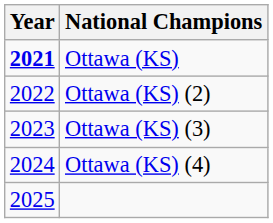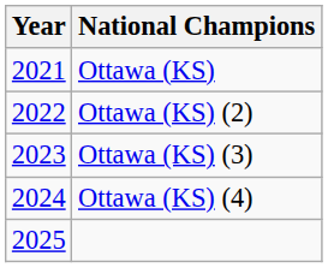Ottawa (KS) | Year: bold -> normal
